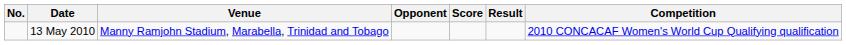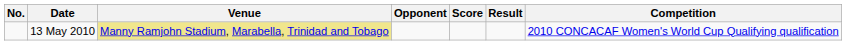13 May 2010 | Venue: no background -> khaki background
